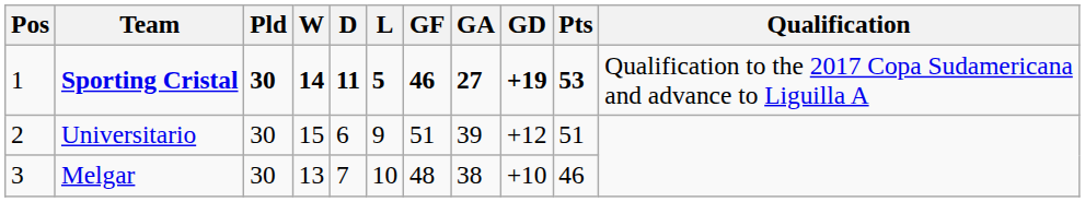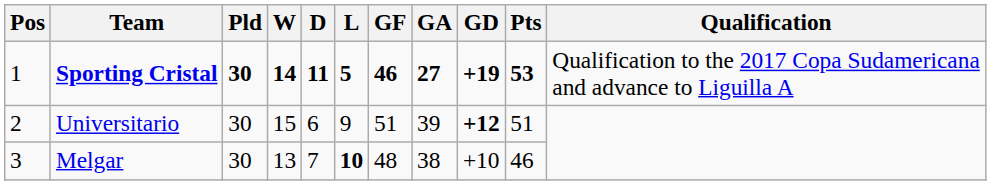Universitario | GD: normal -> bold
Melgar | L: normal -> bold
